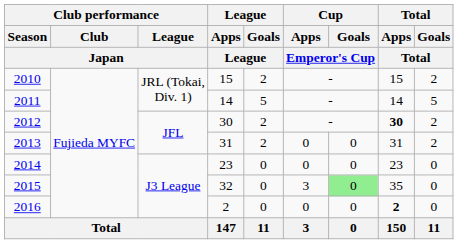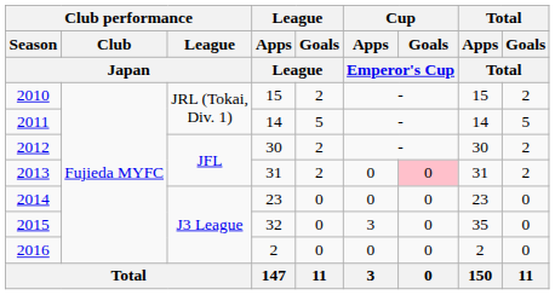2012 | Total / Apps / Total: bold -> normal
2013 | Cup / Goals / Emperor's Cup: no background -> pink background
2015 | Cup / Goals / Emperor's Cup: lightgreen background -> no background
2016 | Total / Apps / Total: bold -> normal
